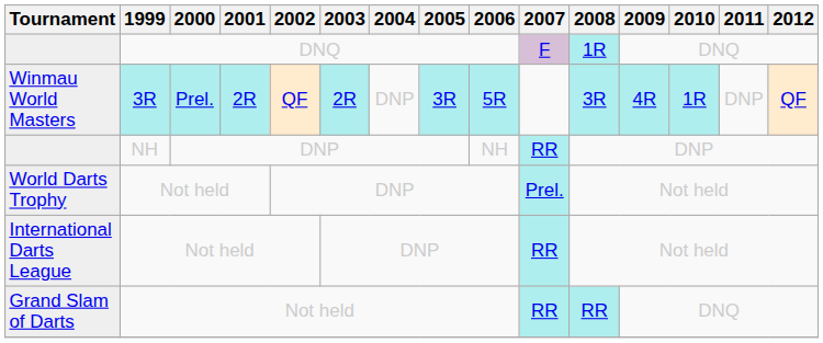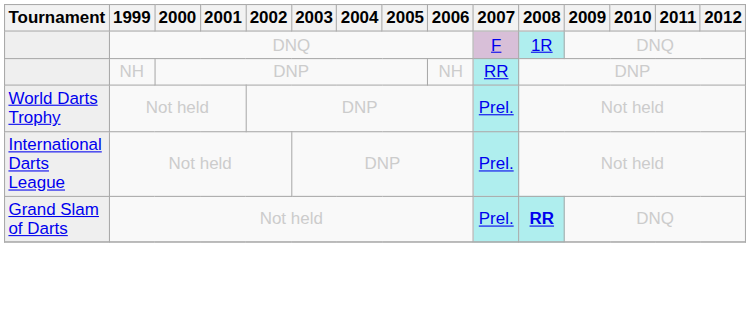- row: Winmau World Masters | 3R | Prel. | 2R | QF | 2R | DNP | 3R | 5R | 3R | 4R | 1R | DNP | QF
International Darts League | 2007: RR -> Prel.
Grand Slam of Darts | 2007: RR -> Prel.
Grand Slam of Darts | 2008: normal -> bold
